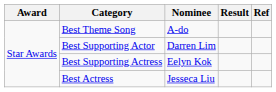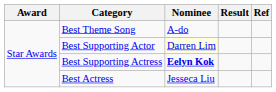Best Supporting Actor | Nominee: no background -> lightyellow background
Best Supporting Actress | Nominee: normal -> bold
